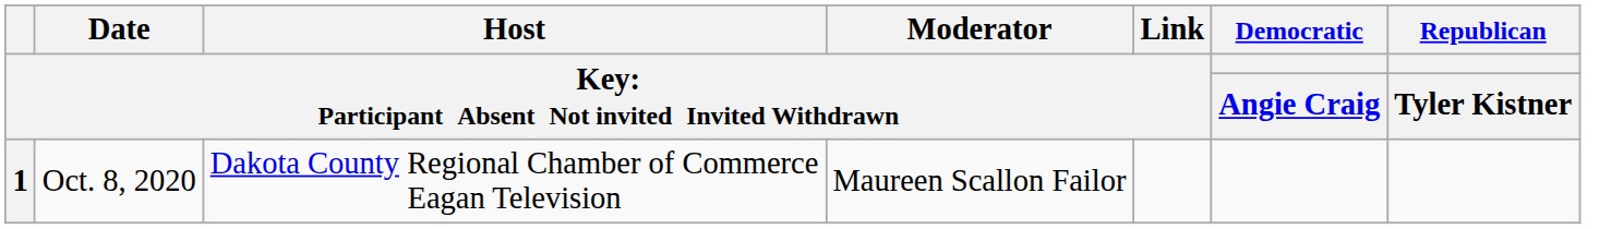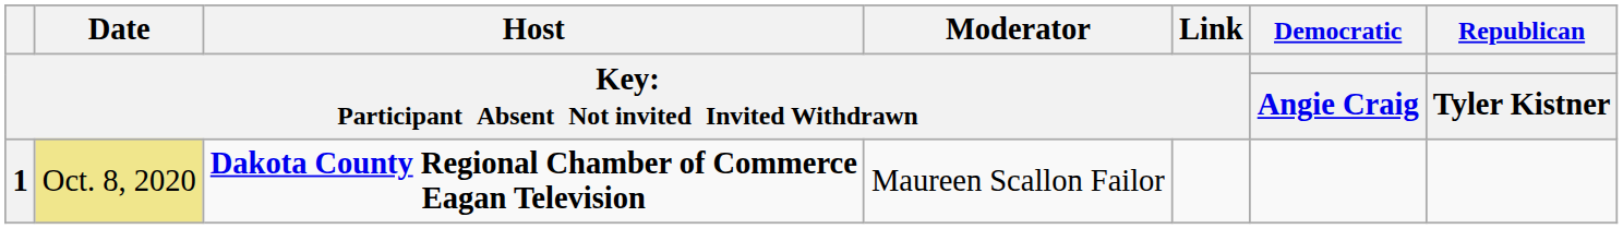1 | column 2: no background -> khaki background
1 | column 3: normal -> bold
